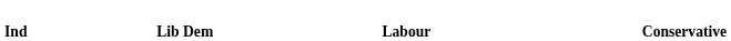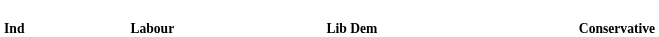columns swapped: 9 <-> 2
